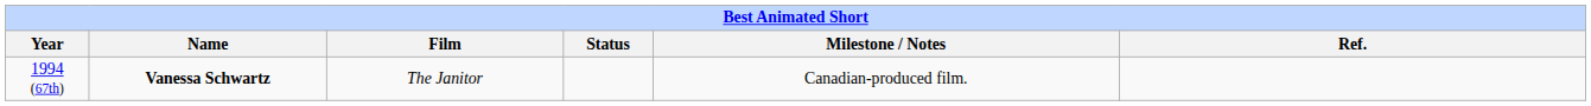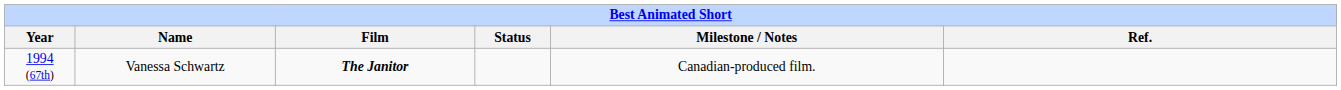1994 (67th) | Name: bold -> normal
1994 (67th) | Film: normal -> bold
